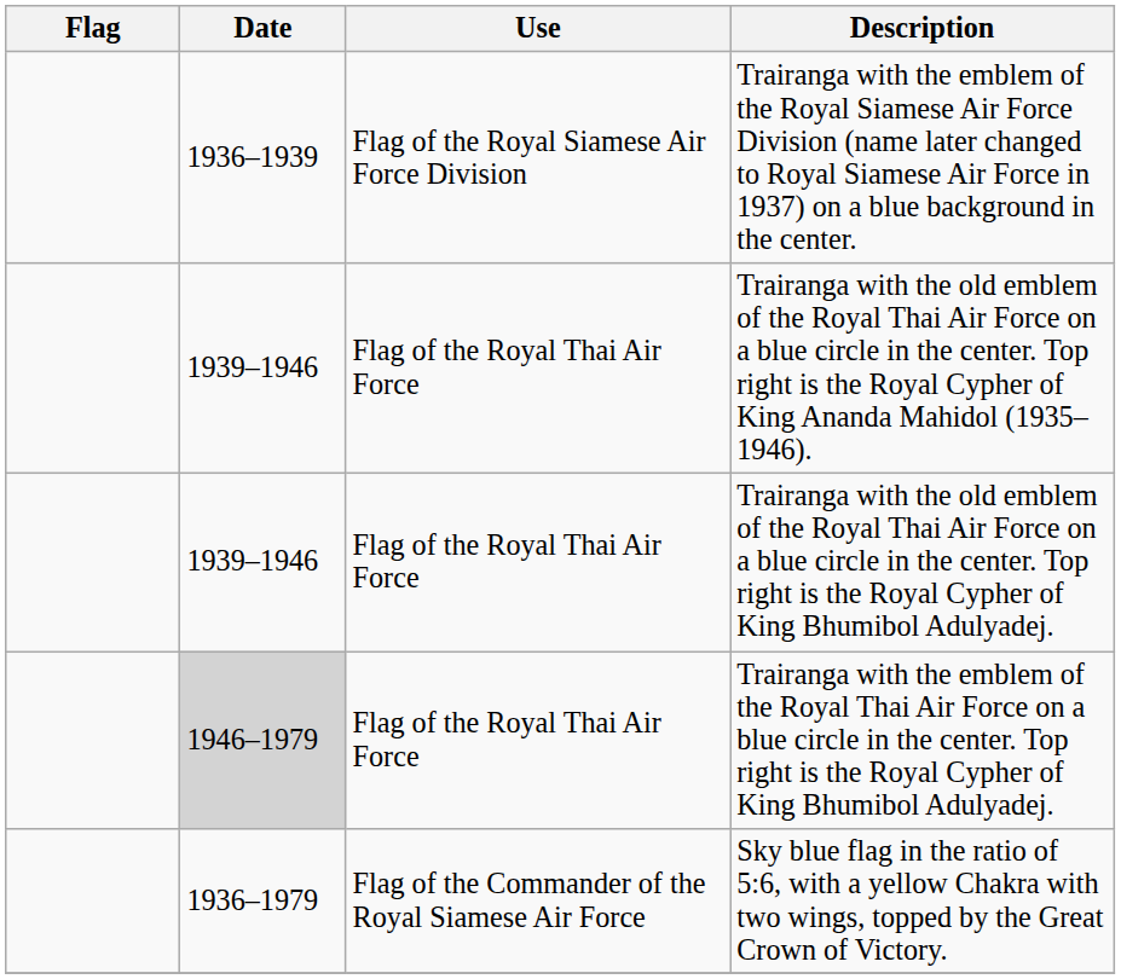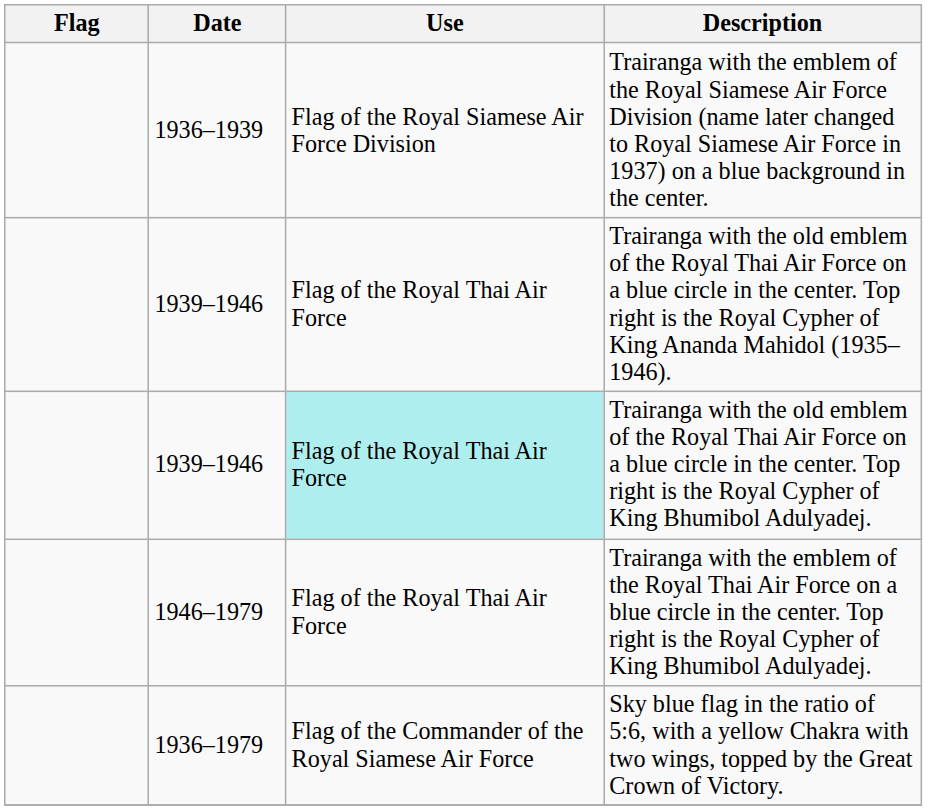row 4 | Use: no background -> paleturquoise background
row 5 | Date: lightgrey background -> no background
